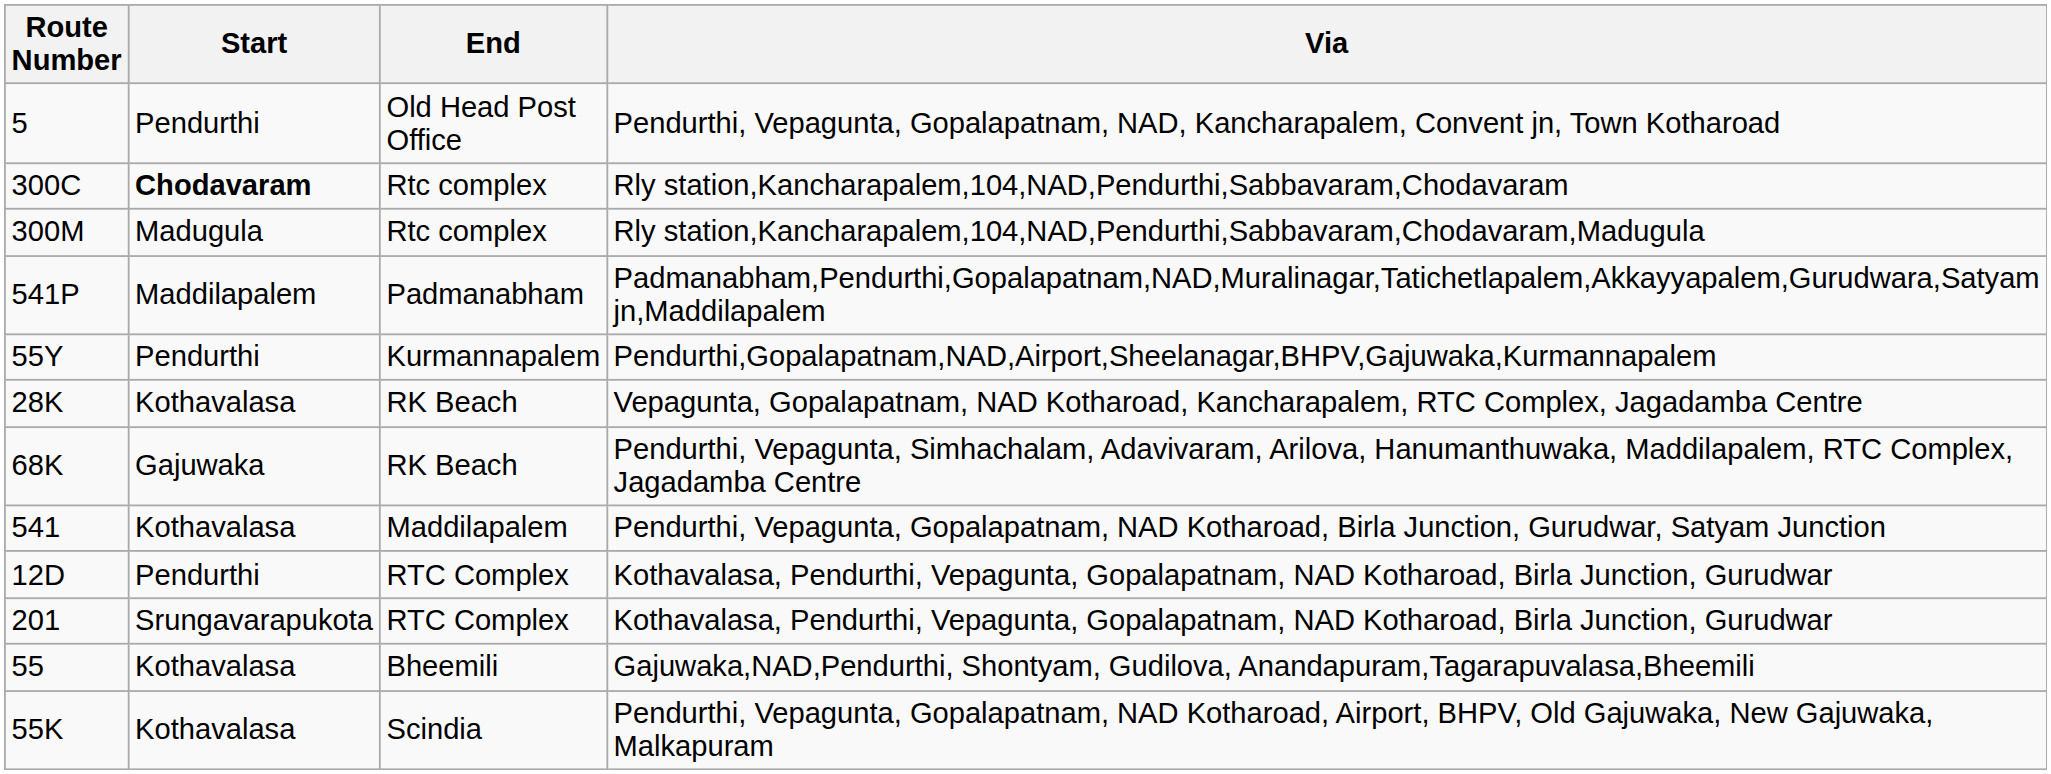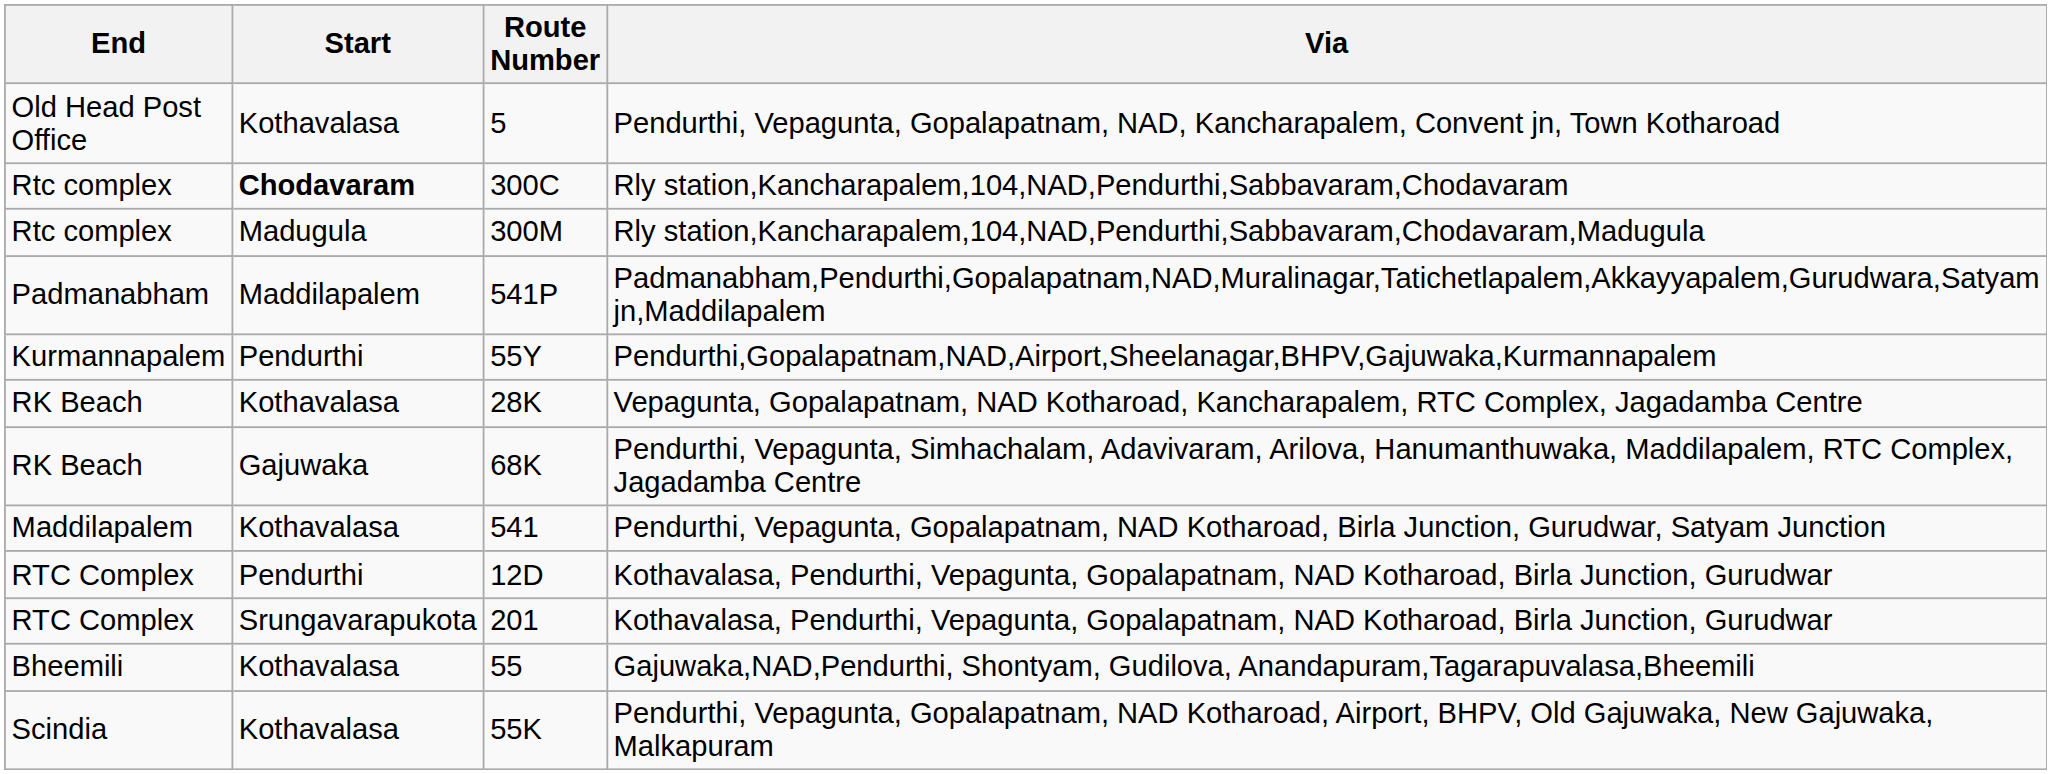columns swapped: Route Number <-> End
row 2 | Start: Pendurthi -> Kothavalasa
